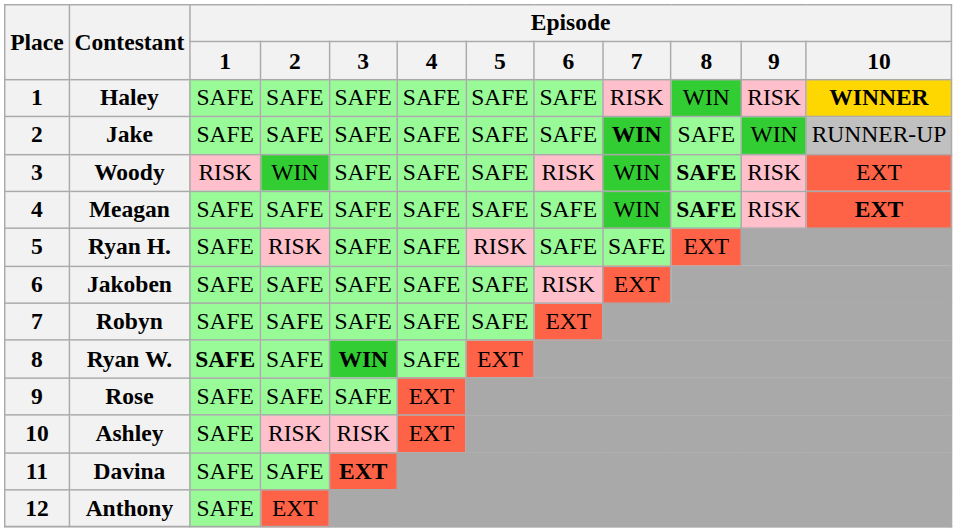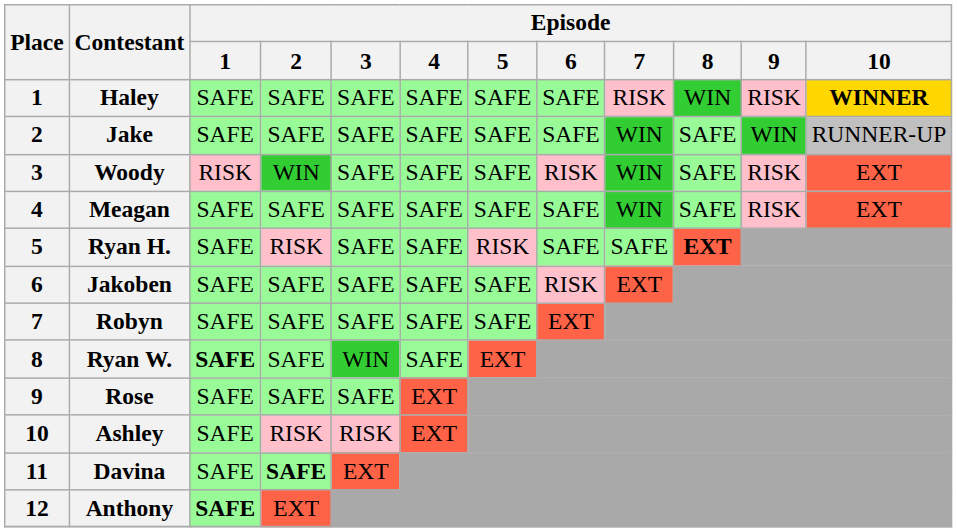Jake | Episode / 7: bold -> normal
Woody | Episode / 8: bold -> normal
Meagan | Episode / 8: bold -> normal
Meagan | Episode / 10: bold -> normal
Ryan H. | Episode / 8: normal -> bold
Ryan W. | Episode / 3: bold -> normal
Davina | Episode / 2: normal -> bold
Davina | Episode / 3: bold -> normal
Anthony | Episode / 1: normal -> bold
